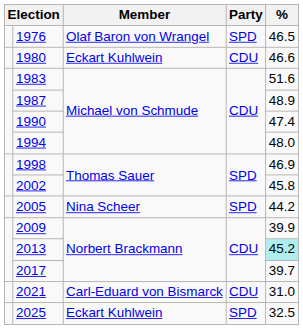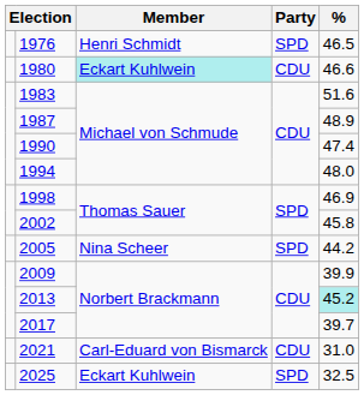1976 | Member: Olaf Baron von Wrangel -> Henri Schmidt
1980 | Member: no background -> paleturquoise background
